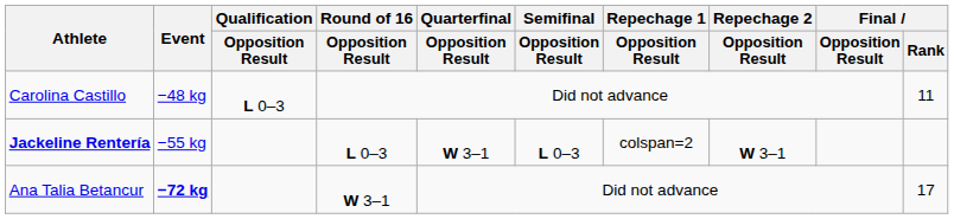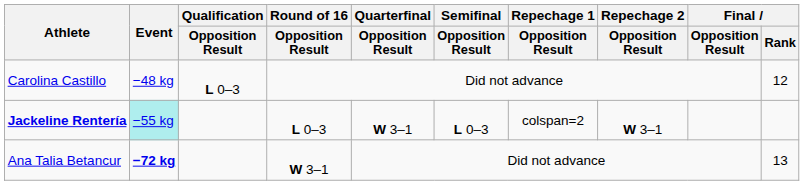Carolina Castillo | Final / Rank: 11 -> 12
Jackeline Rentería | Event: no background -> paleturquoise background
Ana Talia Betancur | Final / Rank: 17 -> 13
